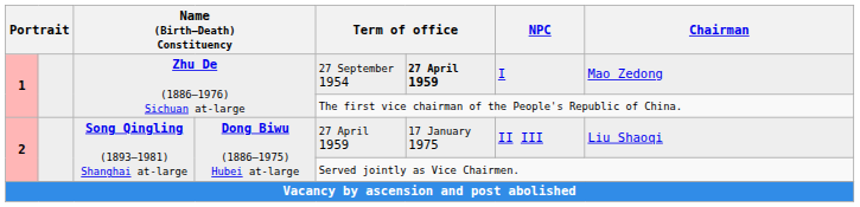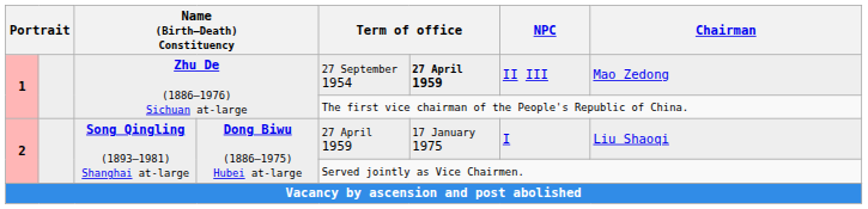row 2 | NPC: I -> II III
row 4 | NPC: II III -> I
